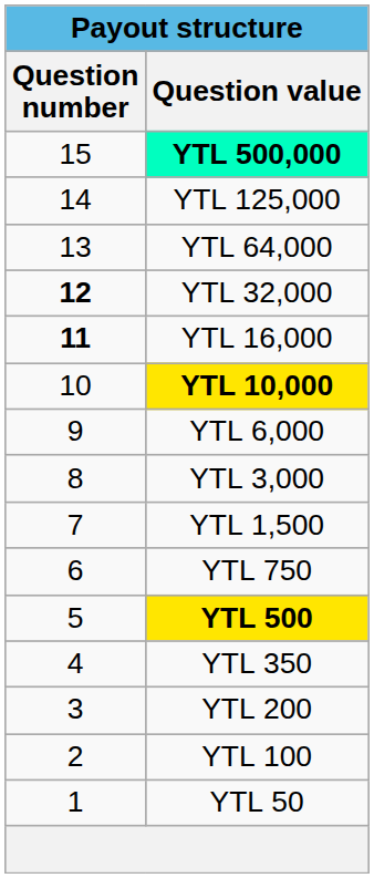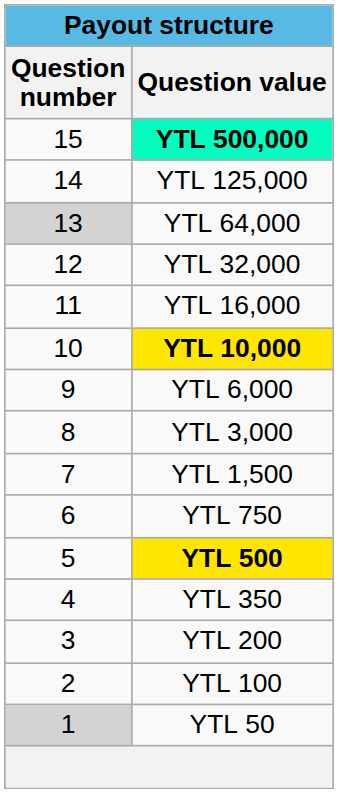YTL 64,000 | Question number: no background -> lightgrey background
YTL 32,000 | Question number: bold -> normal
YTL 16,000 | Question number: bold -> normal
YTL 50 | Question number: no background -> lightgrey background
